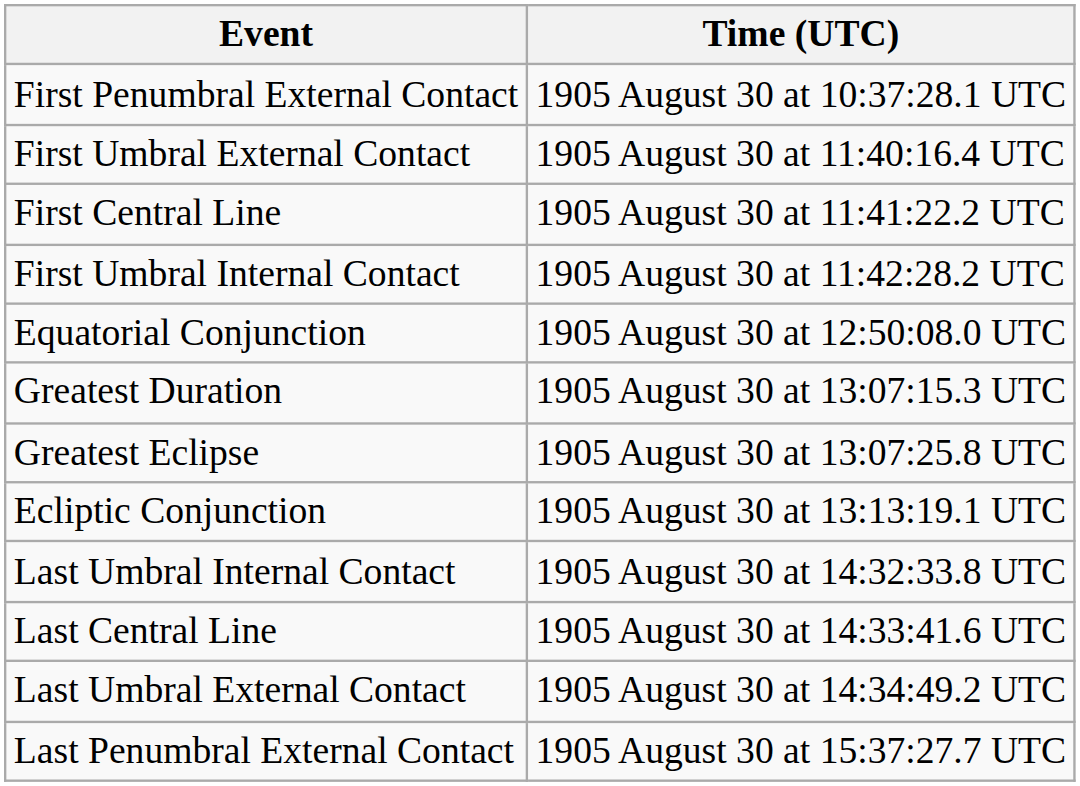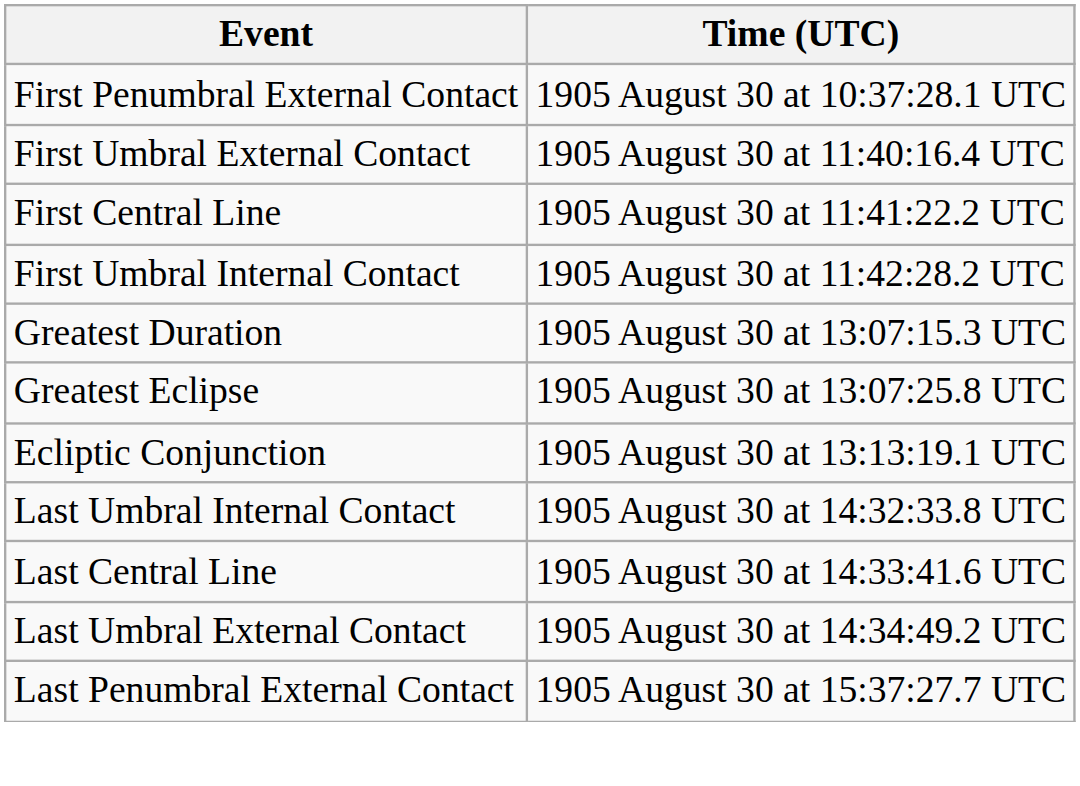- row: Equatorial Conjunction | 1905 August 30 at 12:50:08.0 UTC
